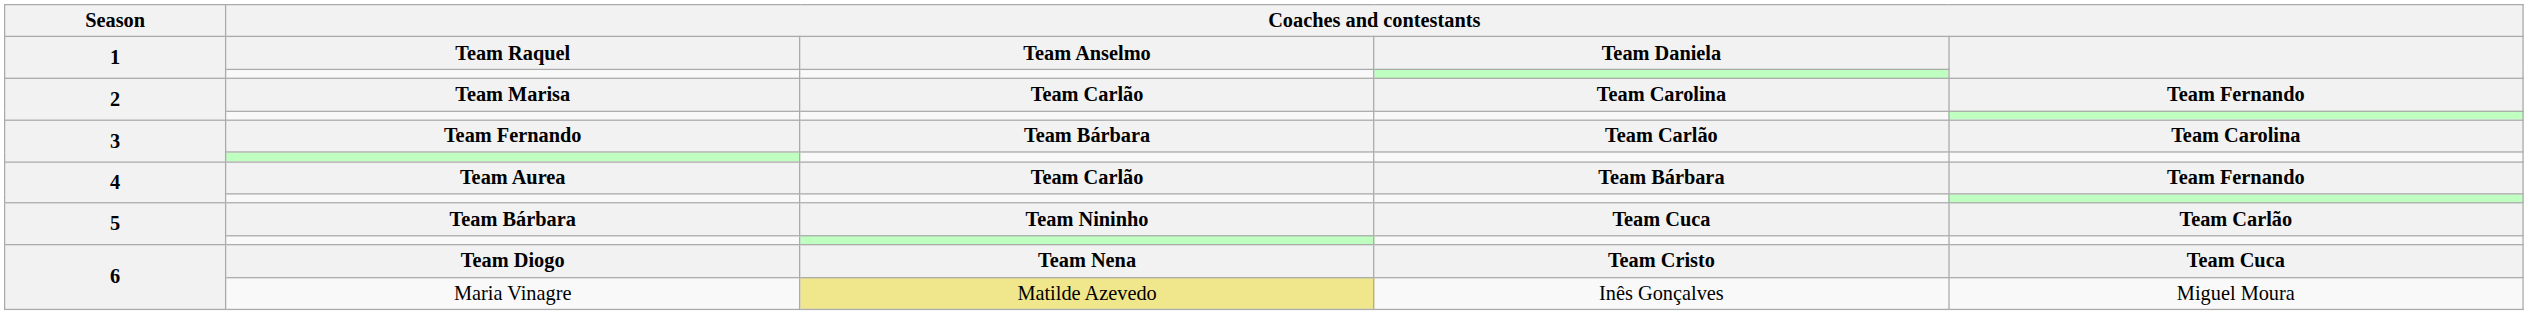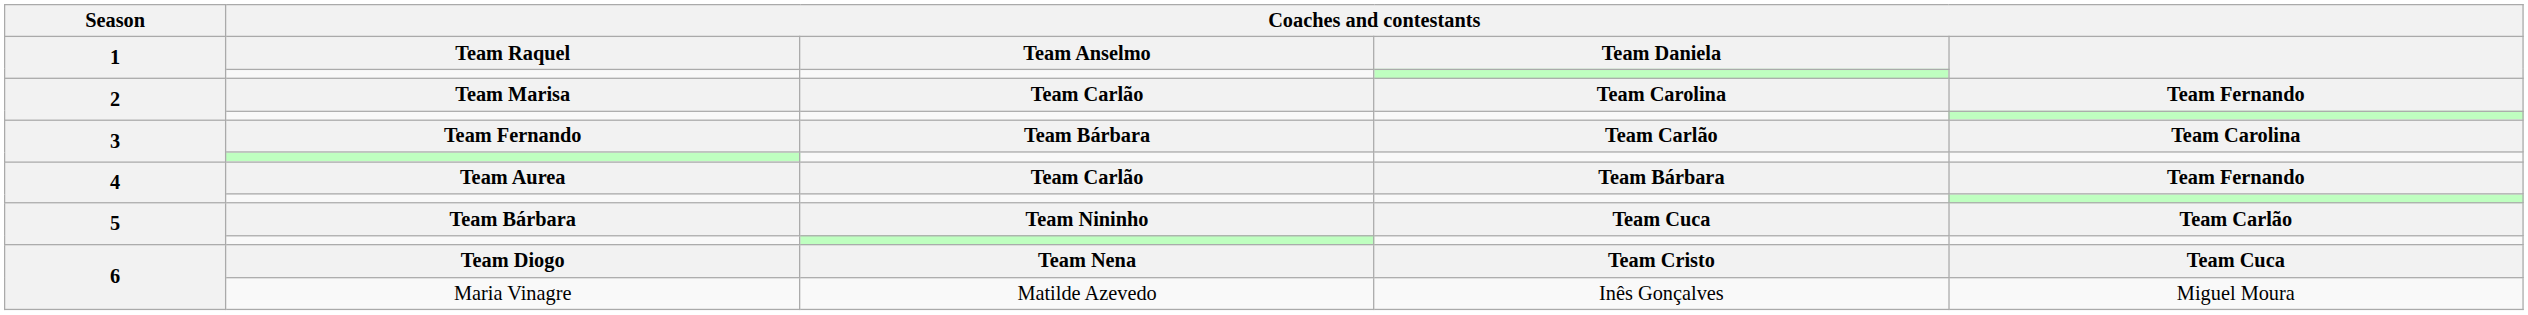6 / Maria Vinagre | Coaches and contestants / Team Anselmo: khaki background -> no background
